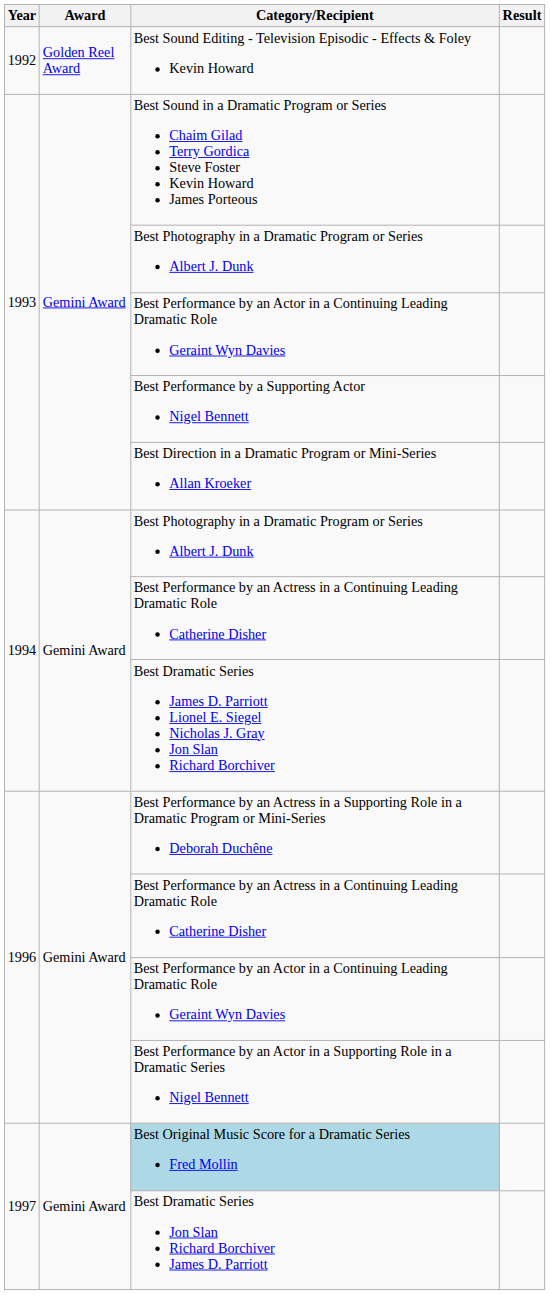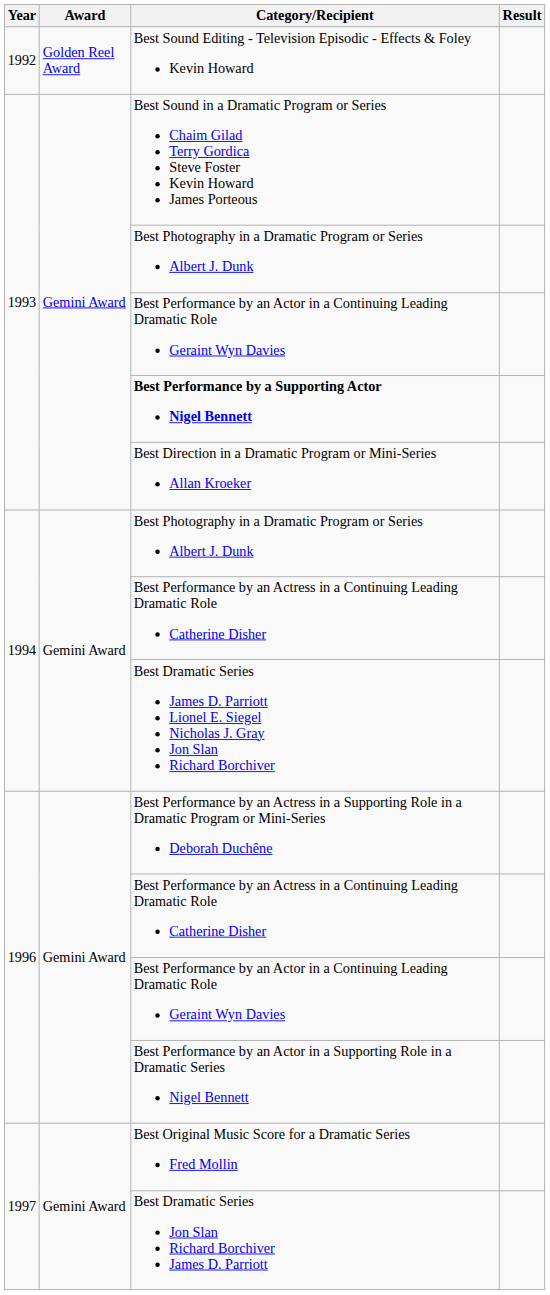Best Performance by a Supporting Actor Nigel Bennett | Category/Recipient: normal -> bold
Best Original Music Score for a Dramatic Series Fred Mollin | Category/Recipient: lightblue background -> no background
